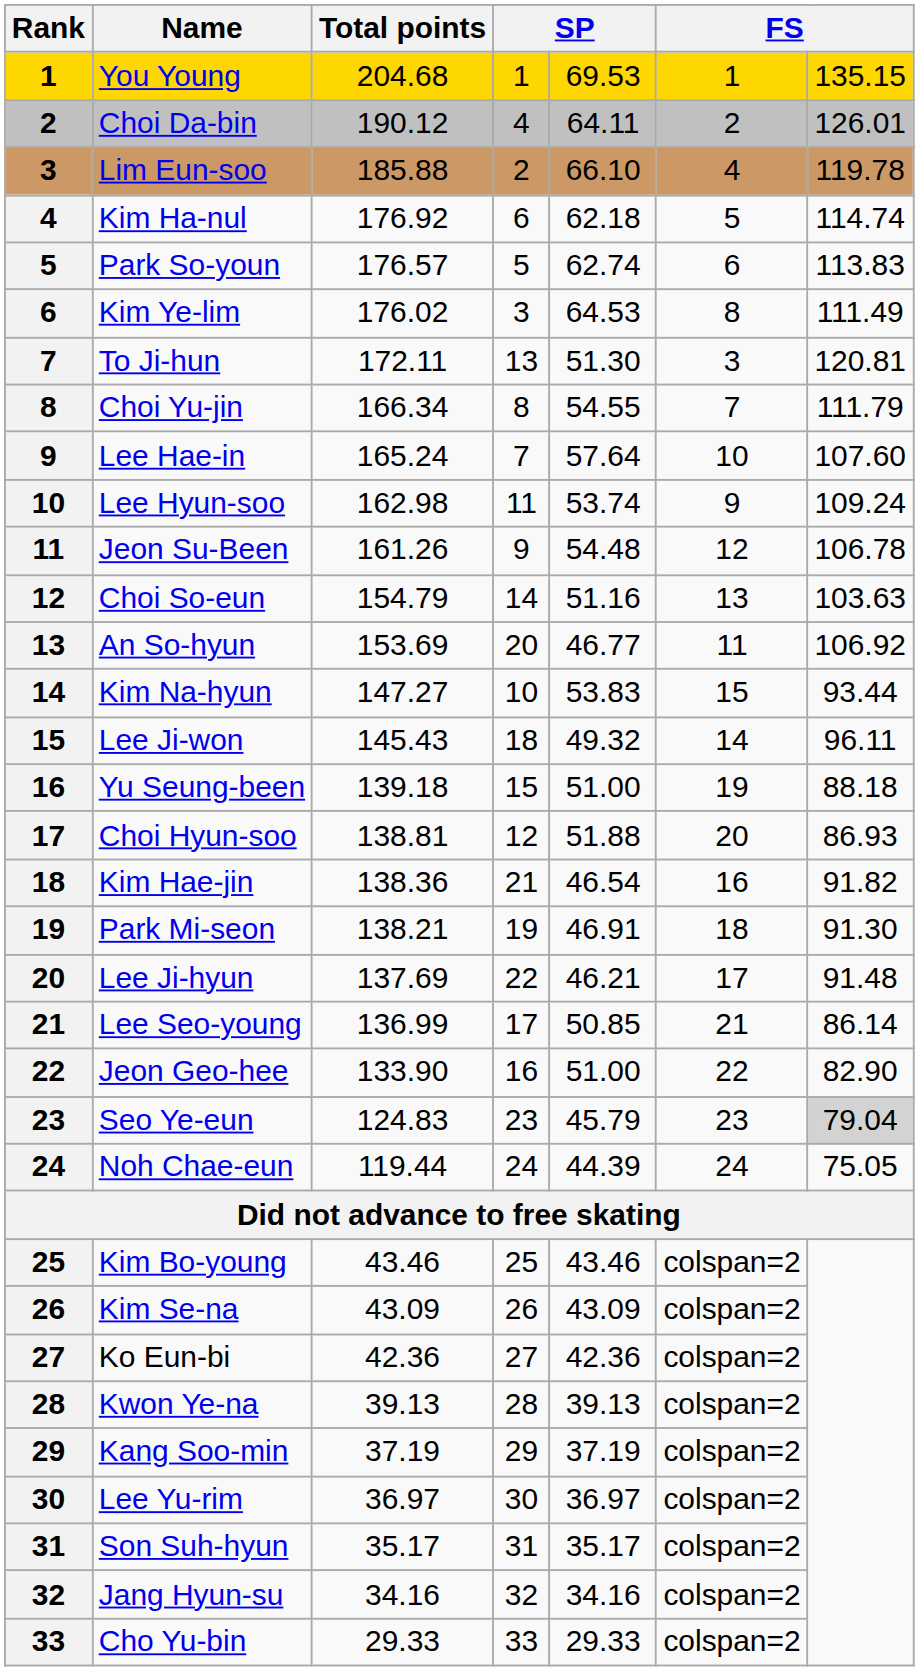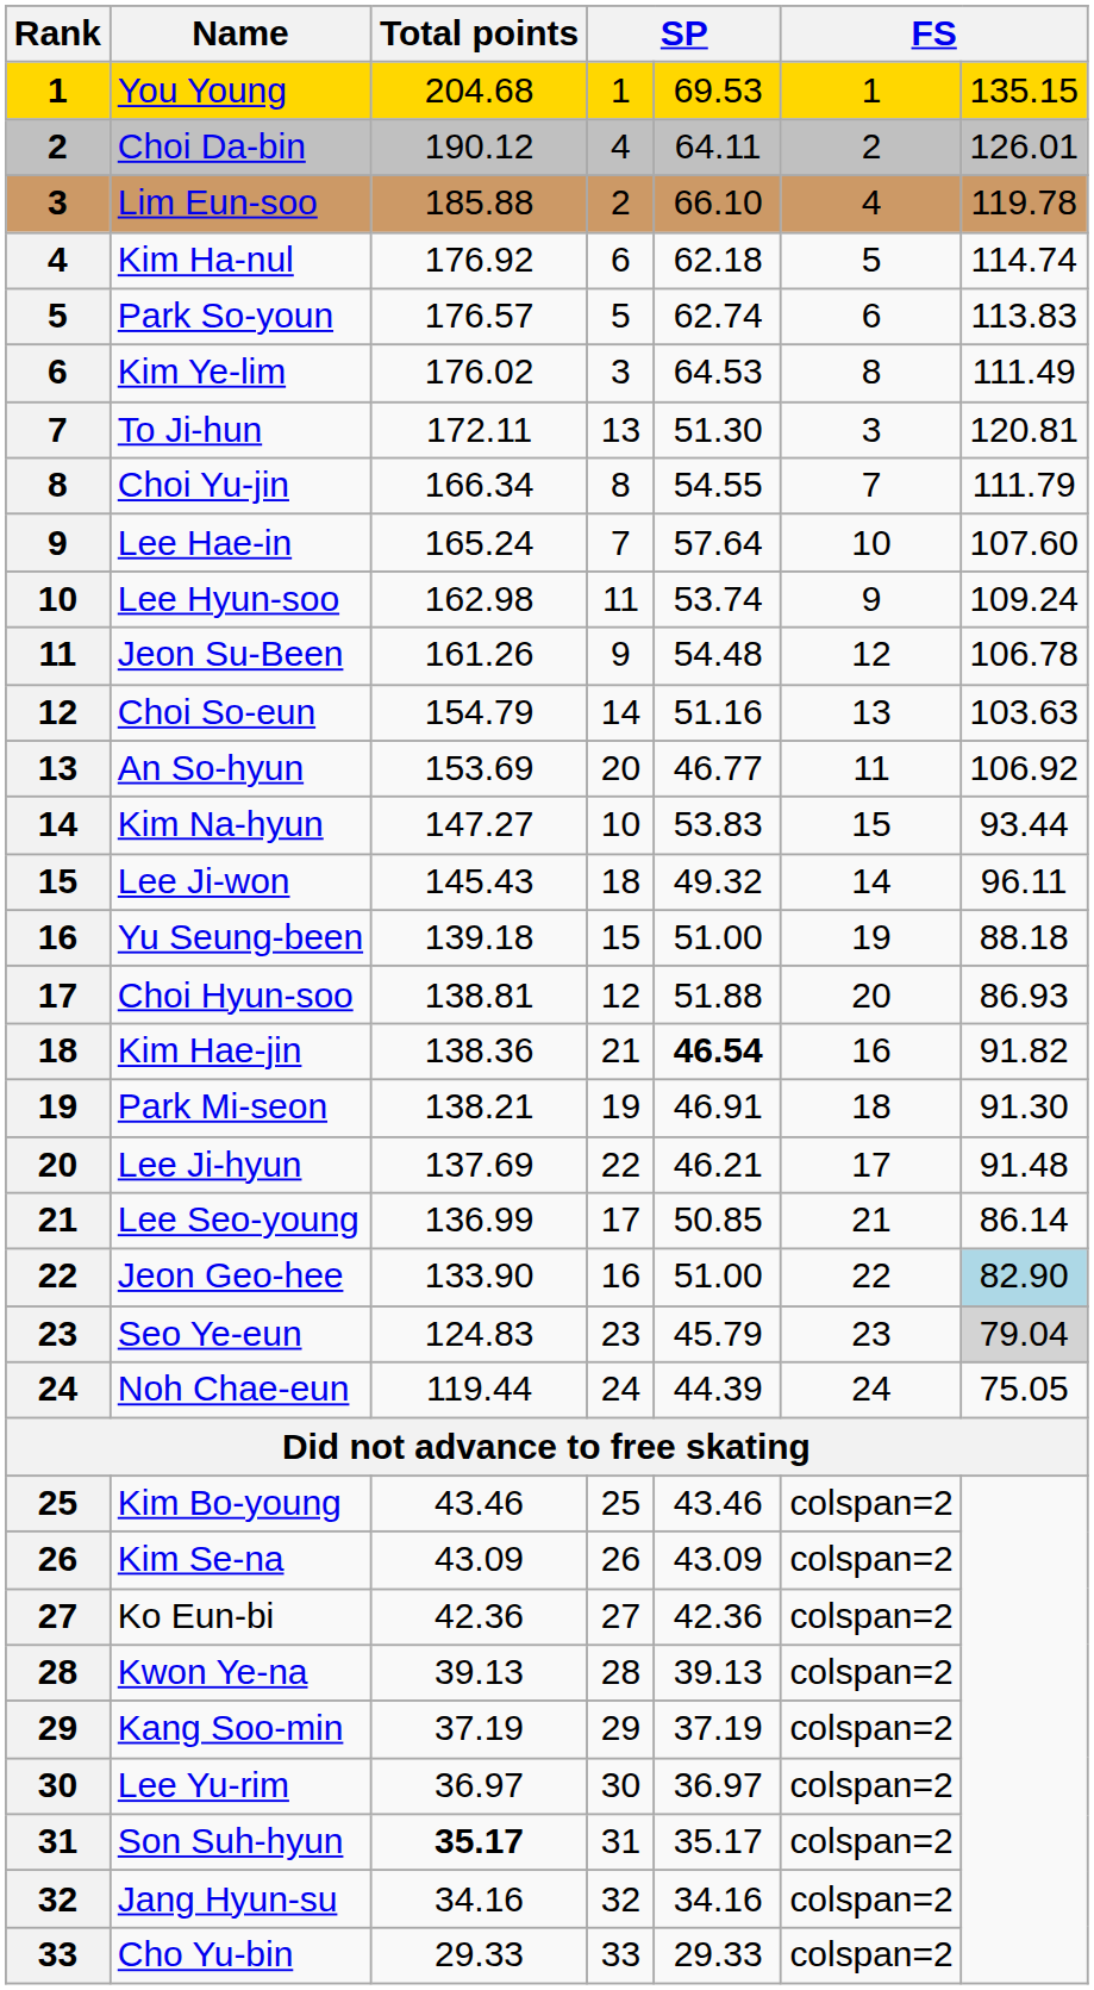Kim Hae-jin | column 5: normal -> bold
Jeon Geo-hee | column 7: no background -> lightblue background
Son Suh-hyun | Total points: normal -> bold
